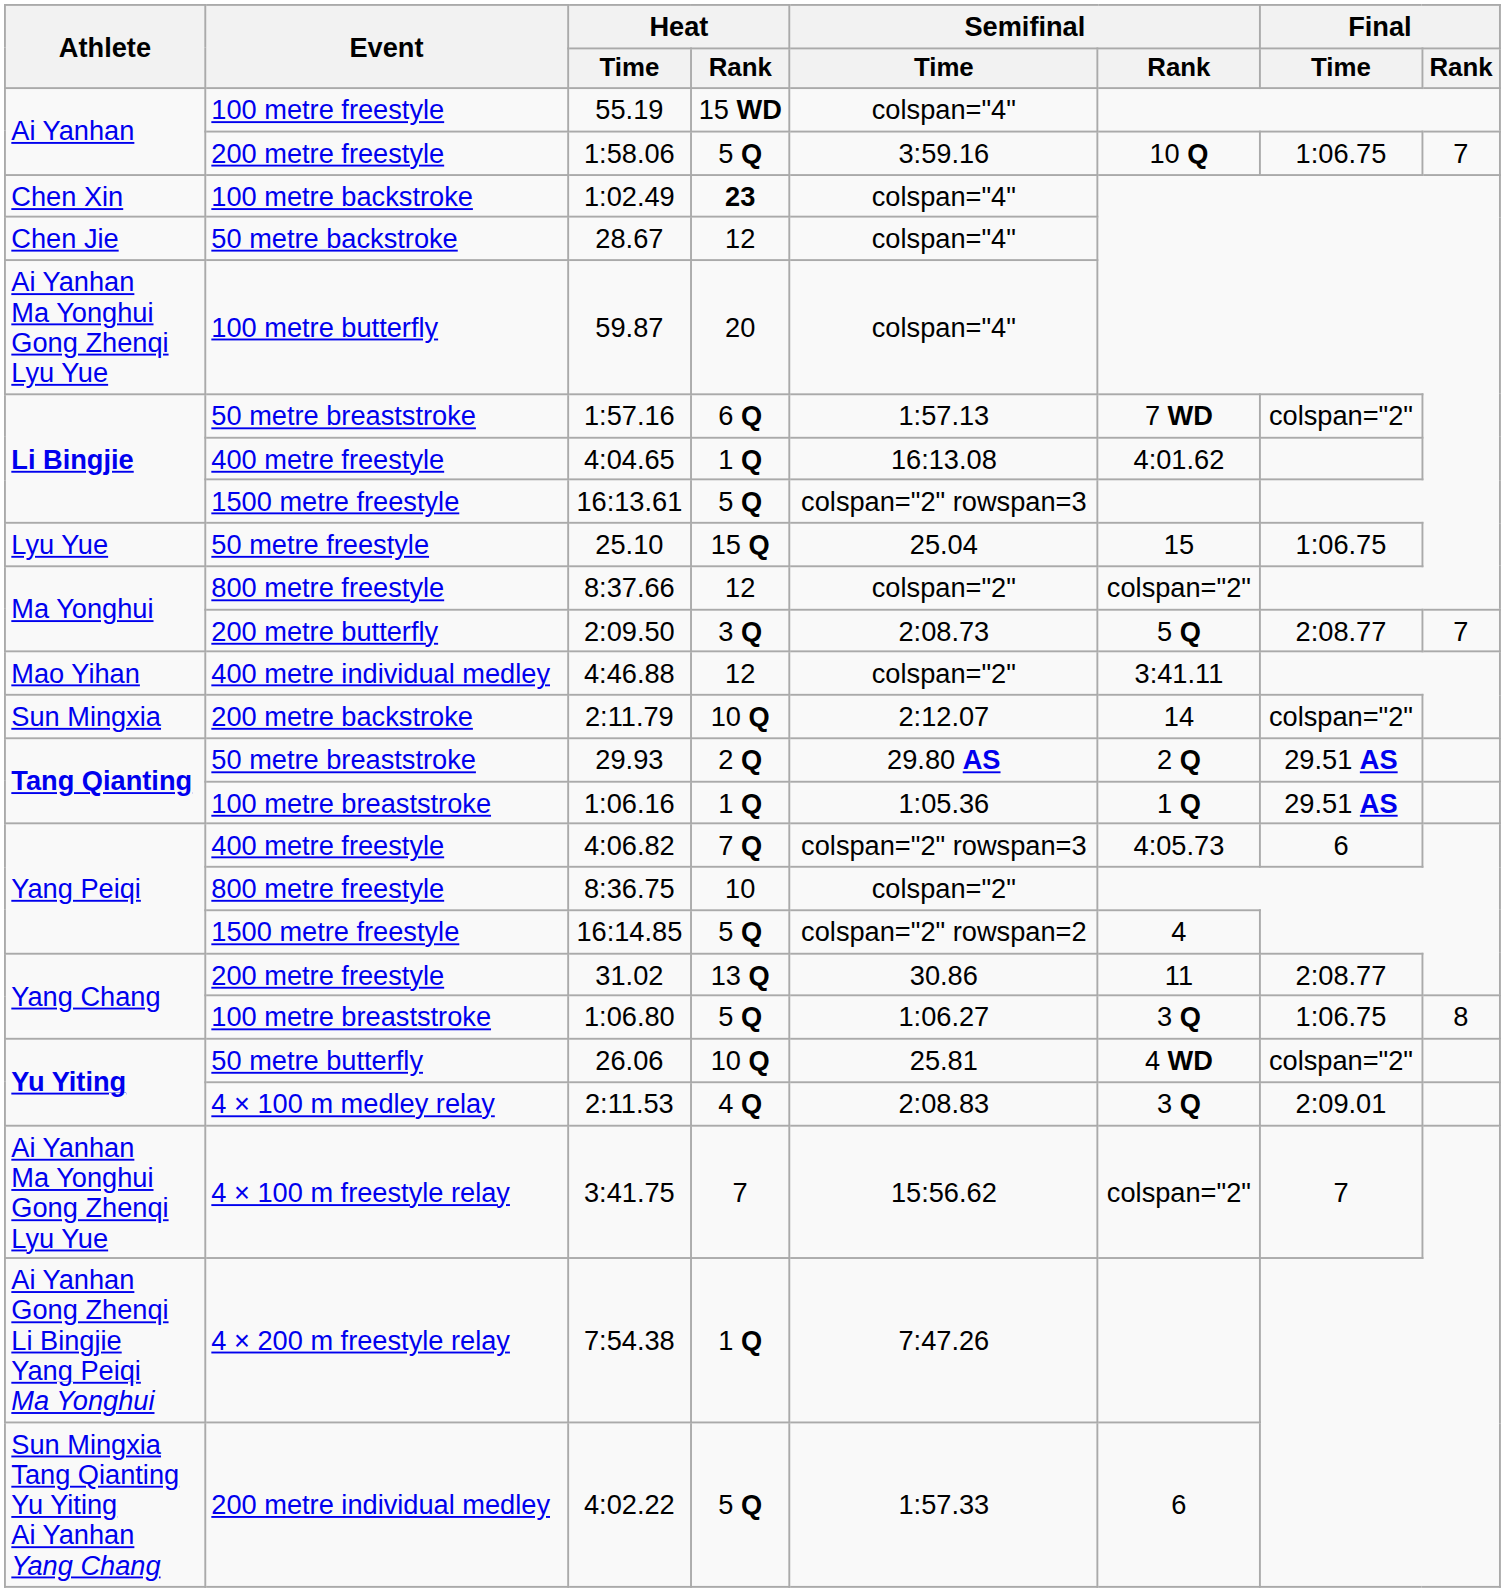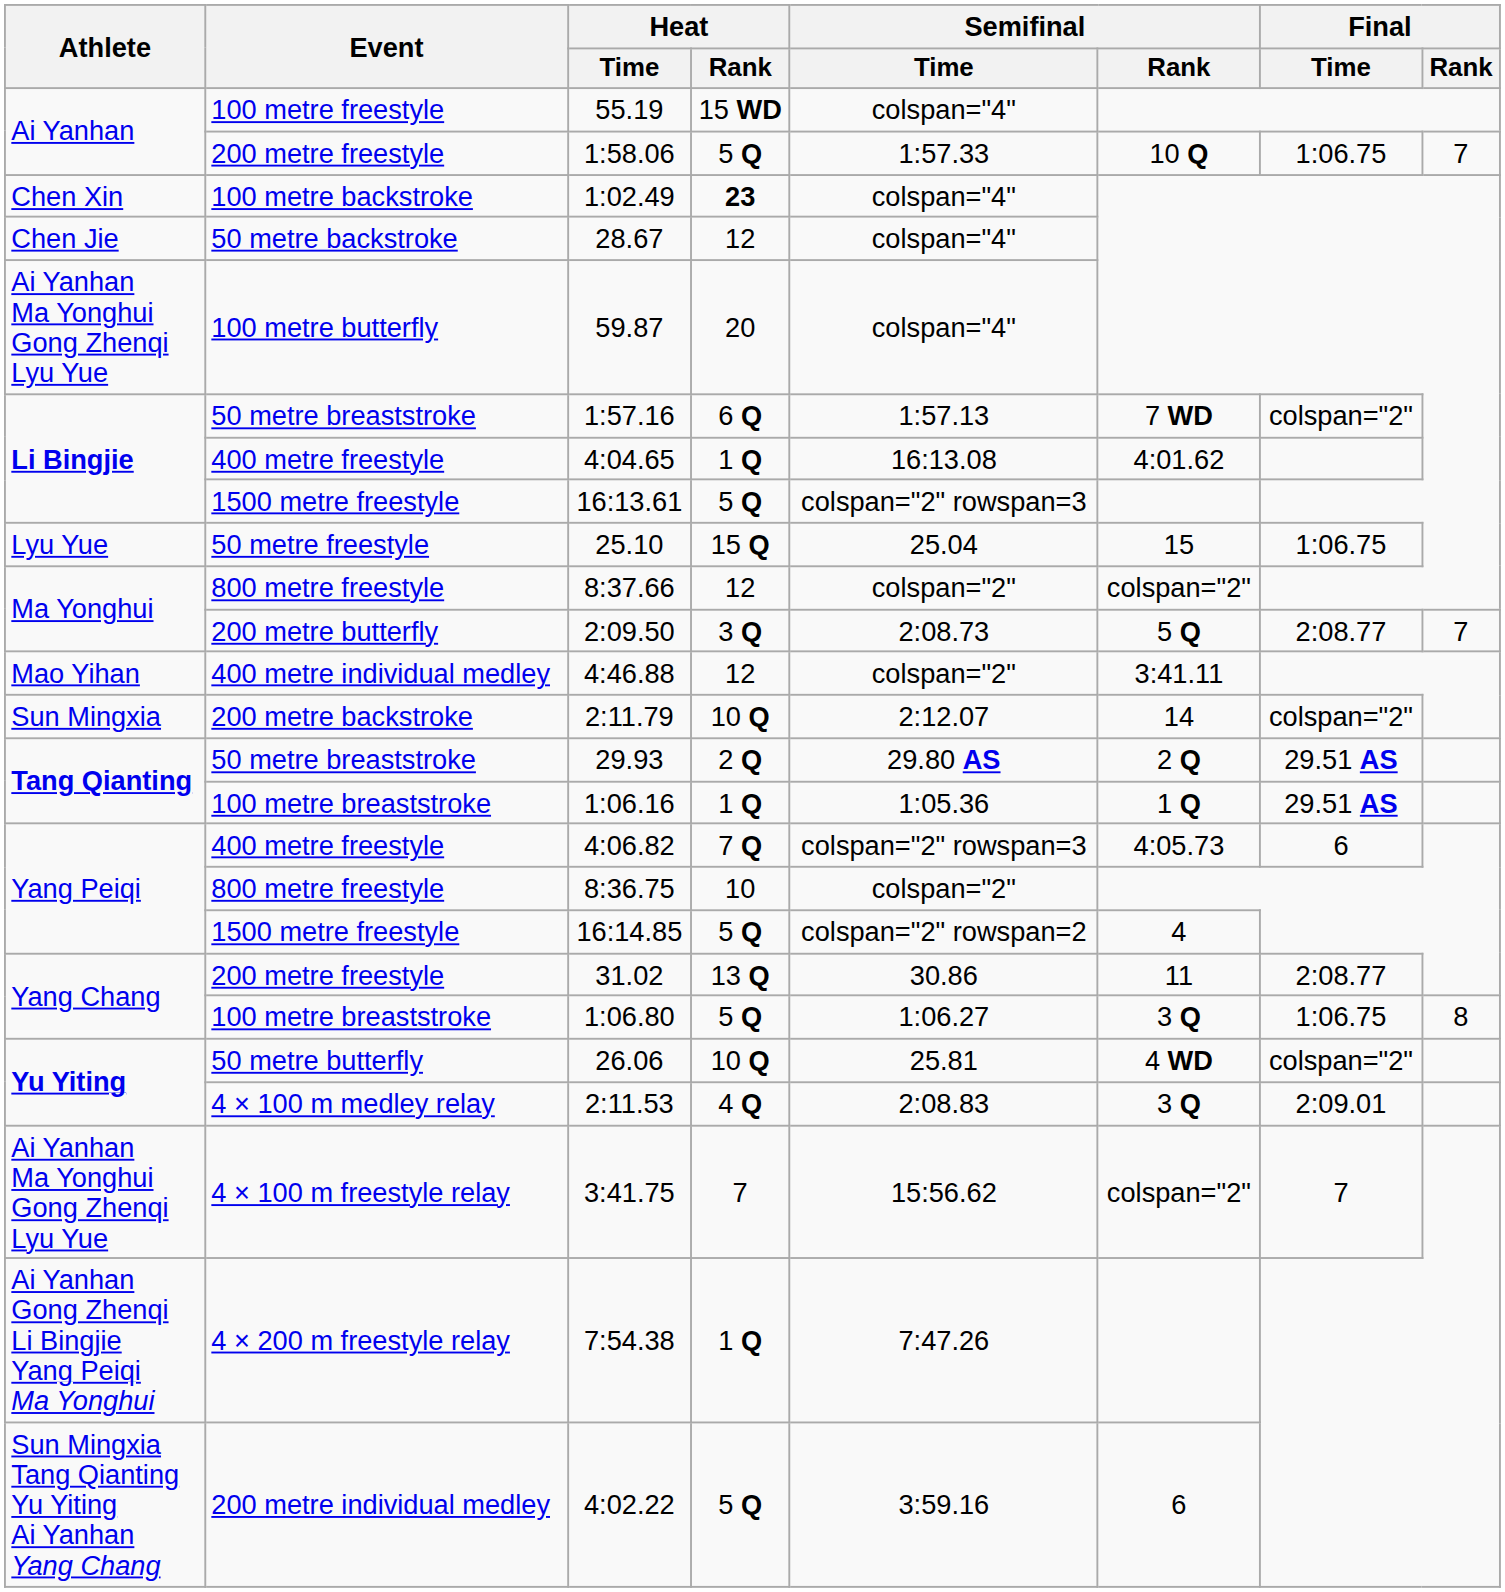1:58.06 | Semifinal / Time: 3:59.16 -> 1:57.33
4:02.22 | Semifinal / Time: 1:57.33 -> 3:59.16
